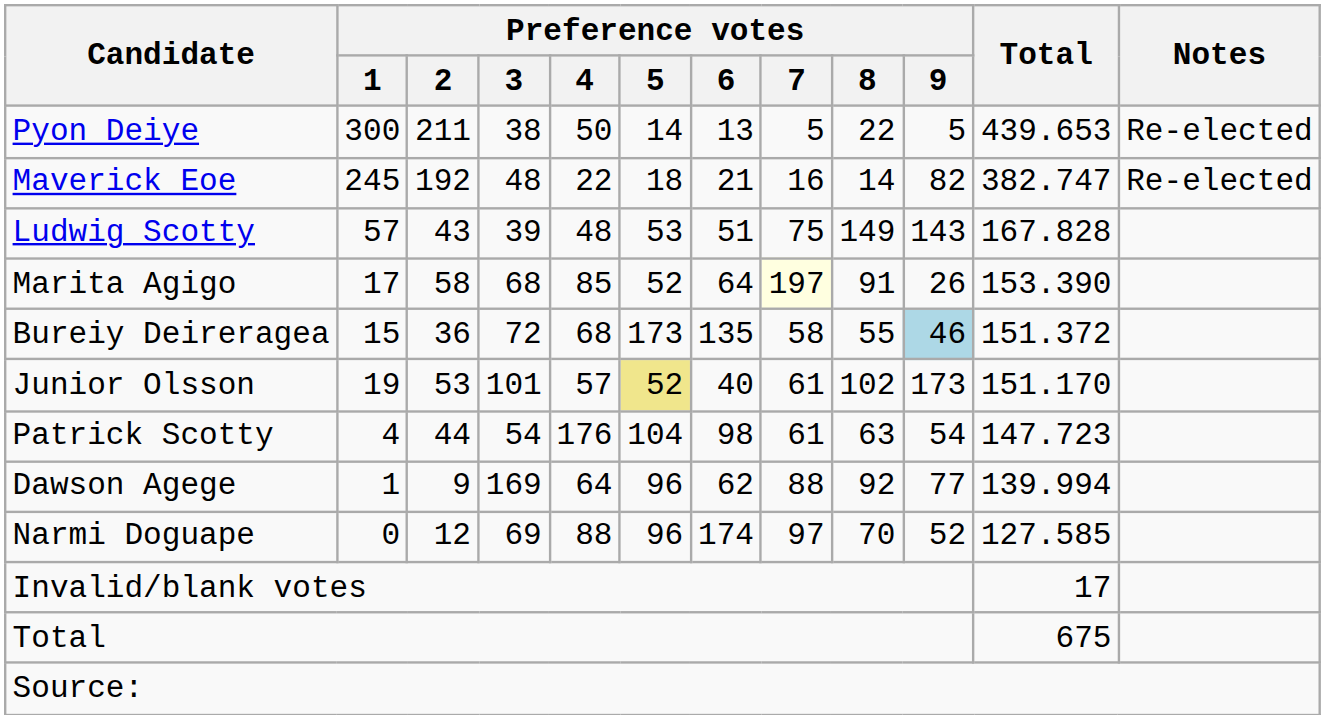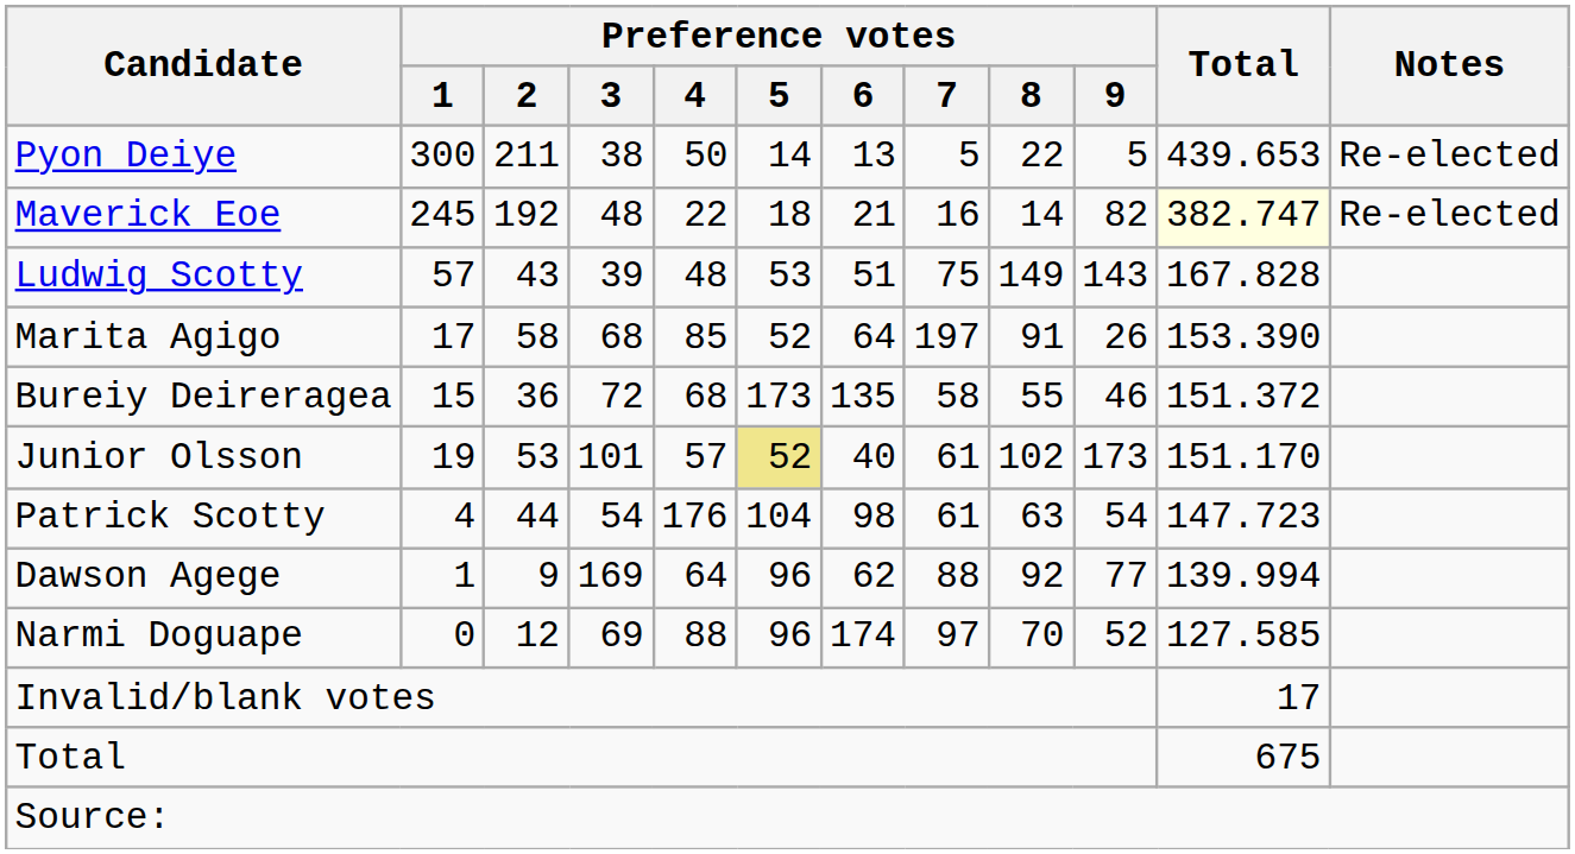Maverick Eoe | Total: no background -> lightyellow background
Marita Agigo | Preference votes / 7: lightyellow background -> no background
Bureiy Deireragea | Preference votes / 9: lightblue background -> no background
